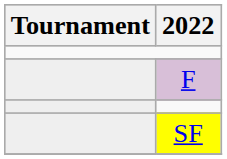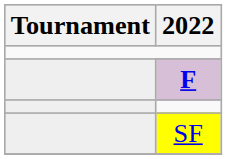F | 2022: normal -> bold
